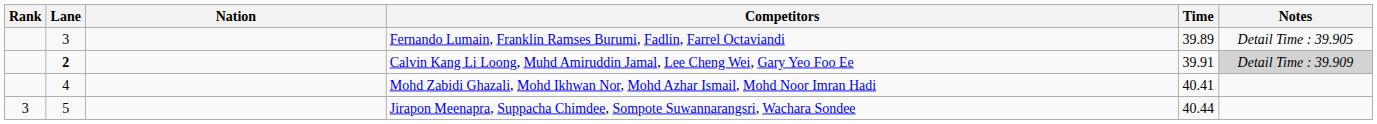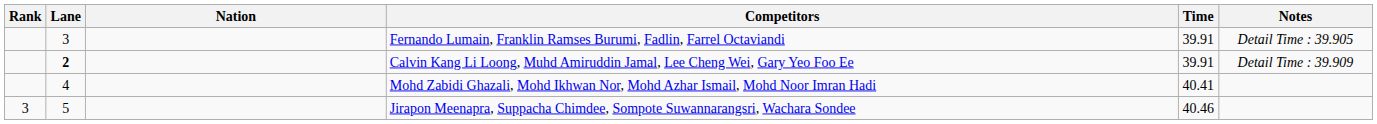row 2 | Time: 39.89 -> 39.91
row 3 | Notes: lightgrey background -> no background
row 5 | Time: 40.44 -> 40.46
